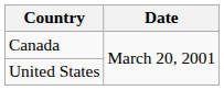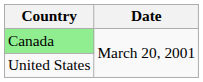Canada | Country: no background -> lightgreen background
